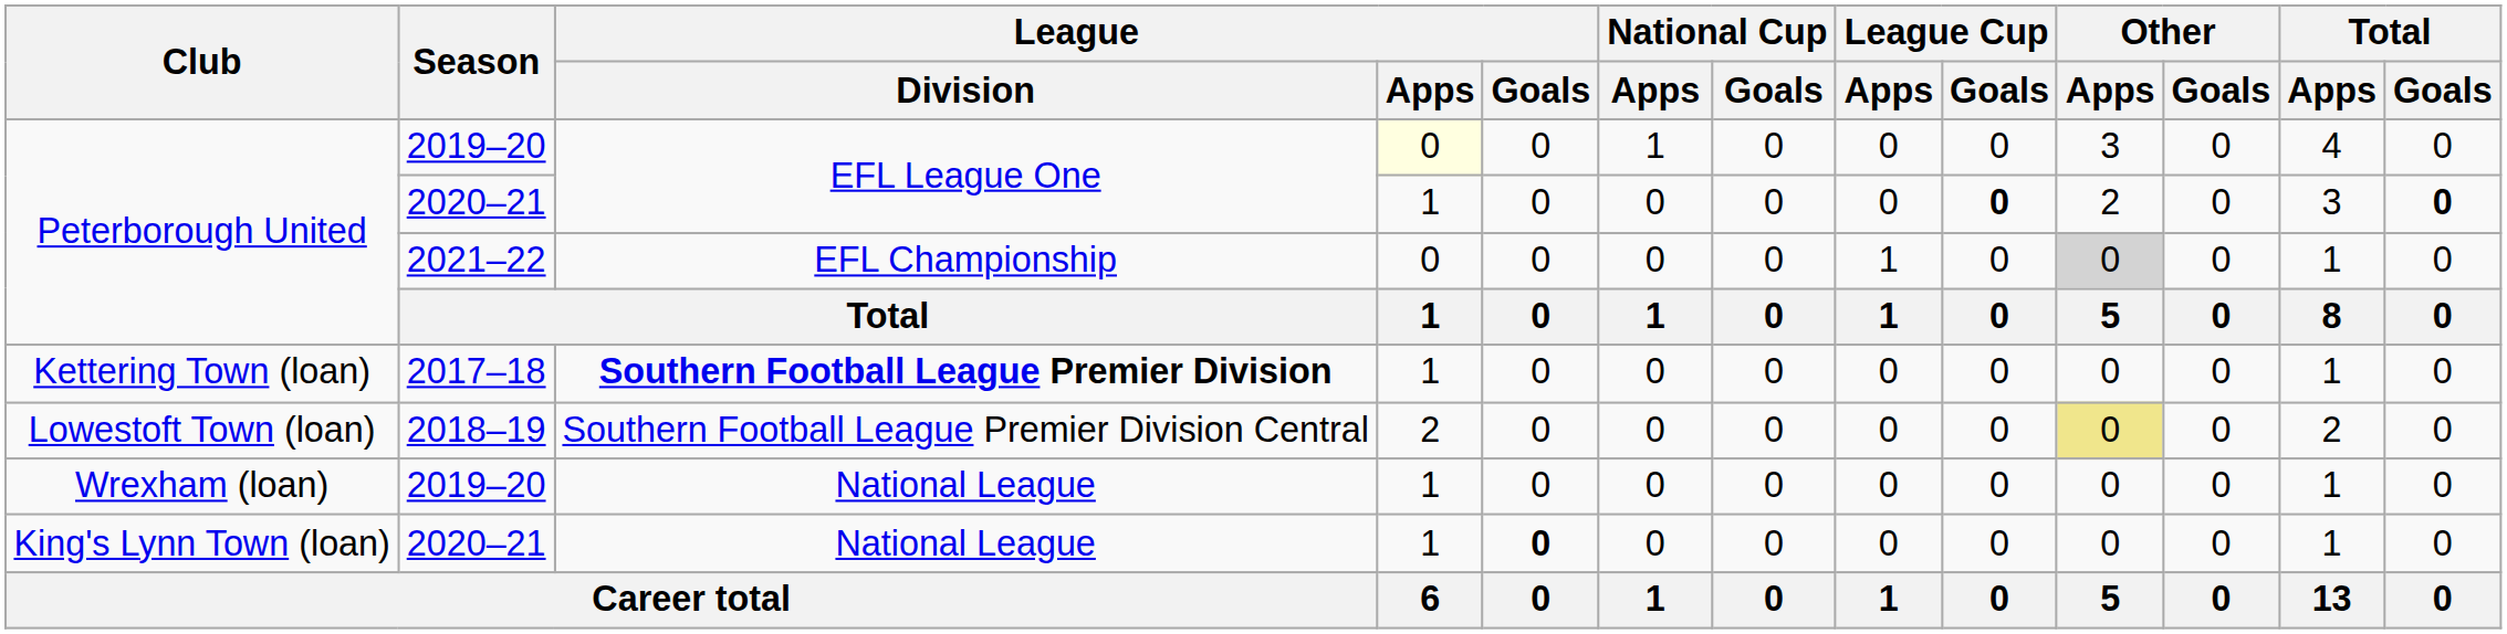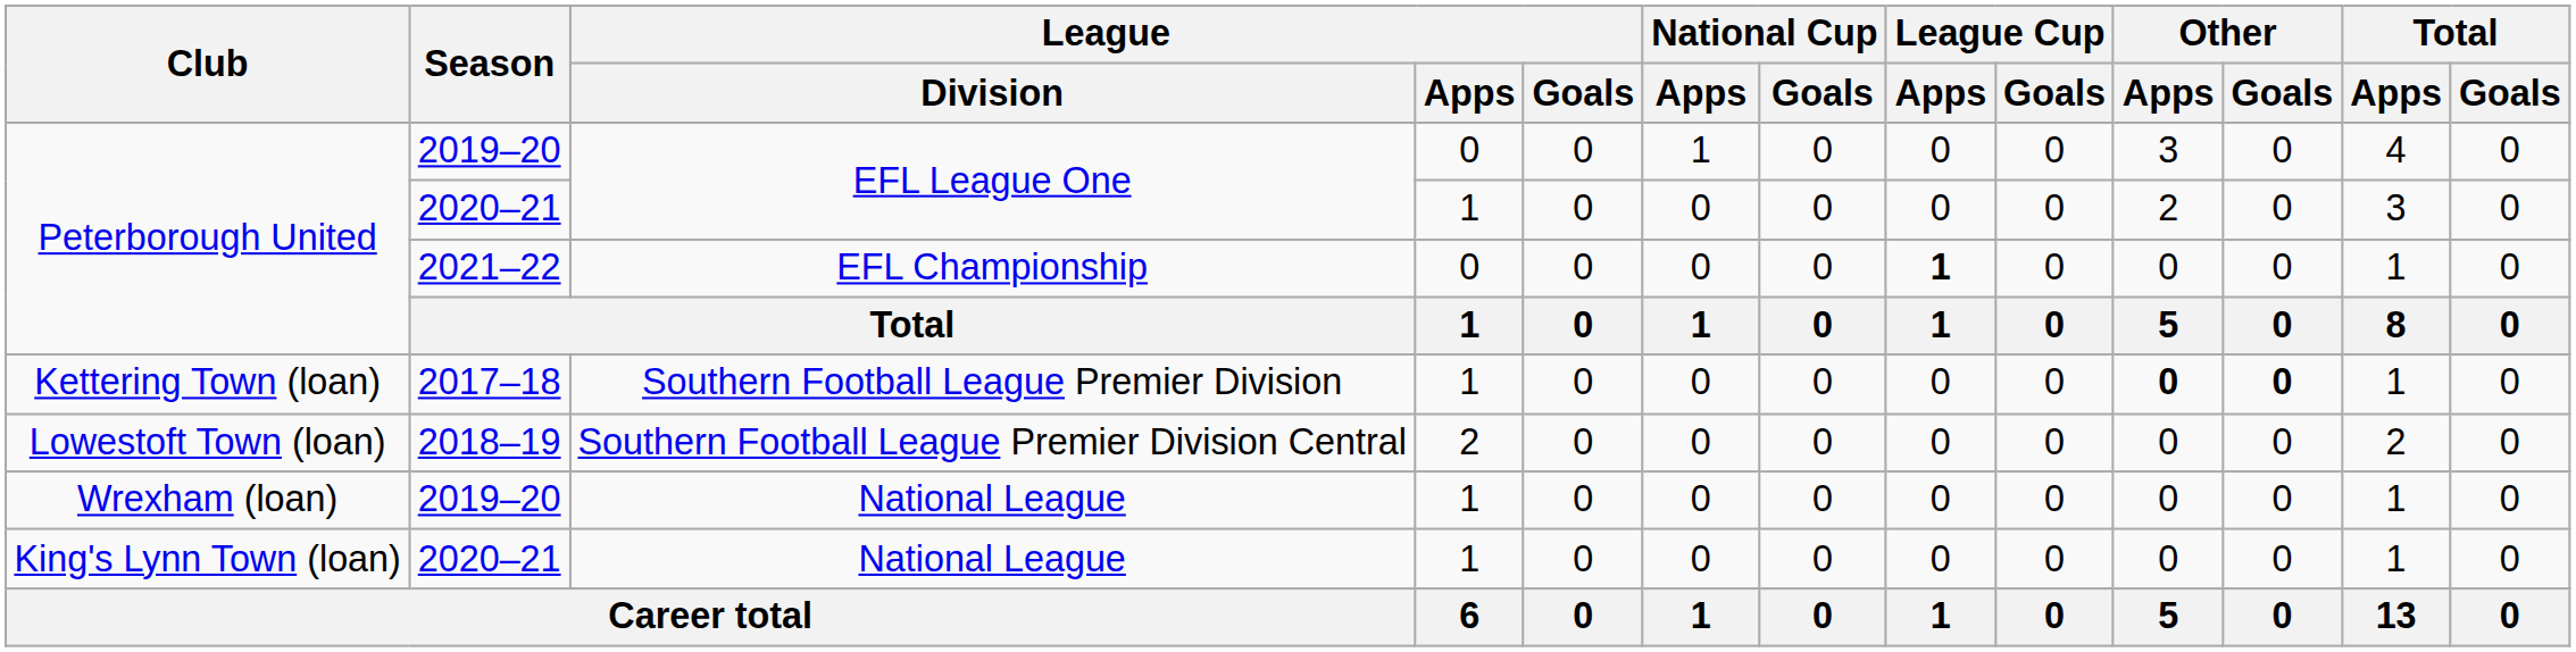Peterborough United / 2019–20 | League / Apps: lightyellow background -> no background
Peterborough United / 2020–21 | League Cup / Goals: bold -> normal
Peterborough United / 2020–21 | Total / Goals: bold -> normal
Peterborough United / 2021–22 | League Cup / Apps: normal -> bold
Peterborough United / 2021–22 | Other / Apps: lightgrey background -> no background
Kettering Town (loan) | League / Division: bold -> normal
Kettering Town (loan) | Other / Apps: normal -> bold
Kettering Town (loan) | Other / Goals: normal -> bold
Lowestoft Town (loan) | Other / Apps: khaki background -> no background
King's Lynn Town (loan) | League / Goals: bold -> normal
